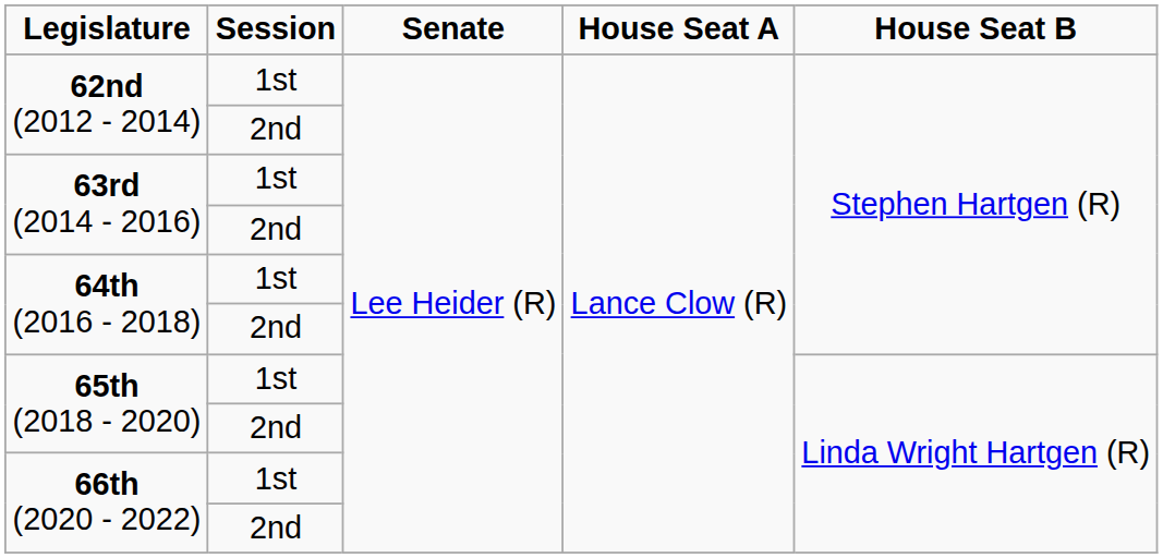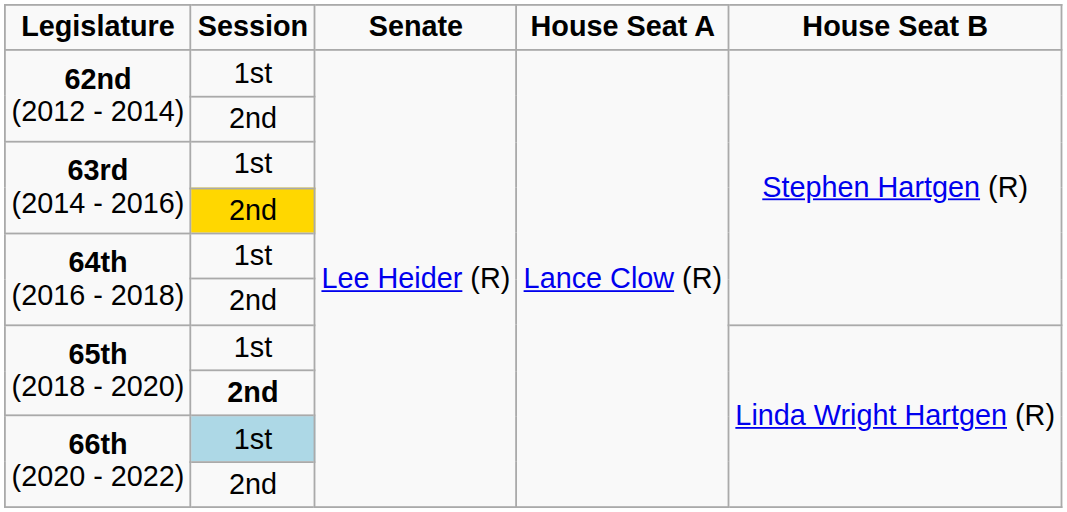63rd (2014 - 2016) / 2nd | Session: no background -> gold background
65th (2018 - 2020) / 2nd | Session: normal -> bold
66th (2020 - 2022) / 1st | Session: no background -> lightblue background
